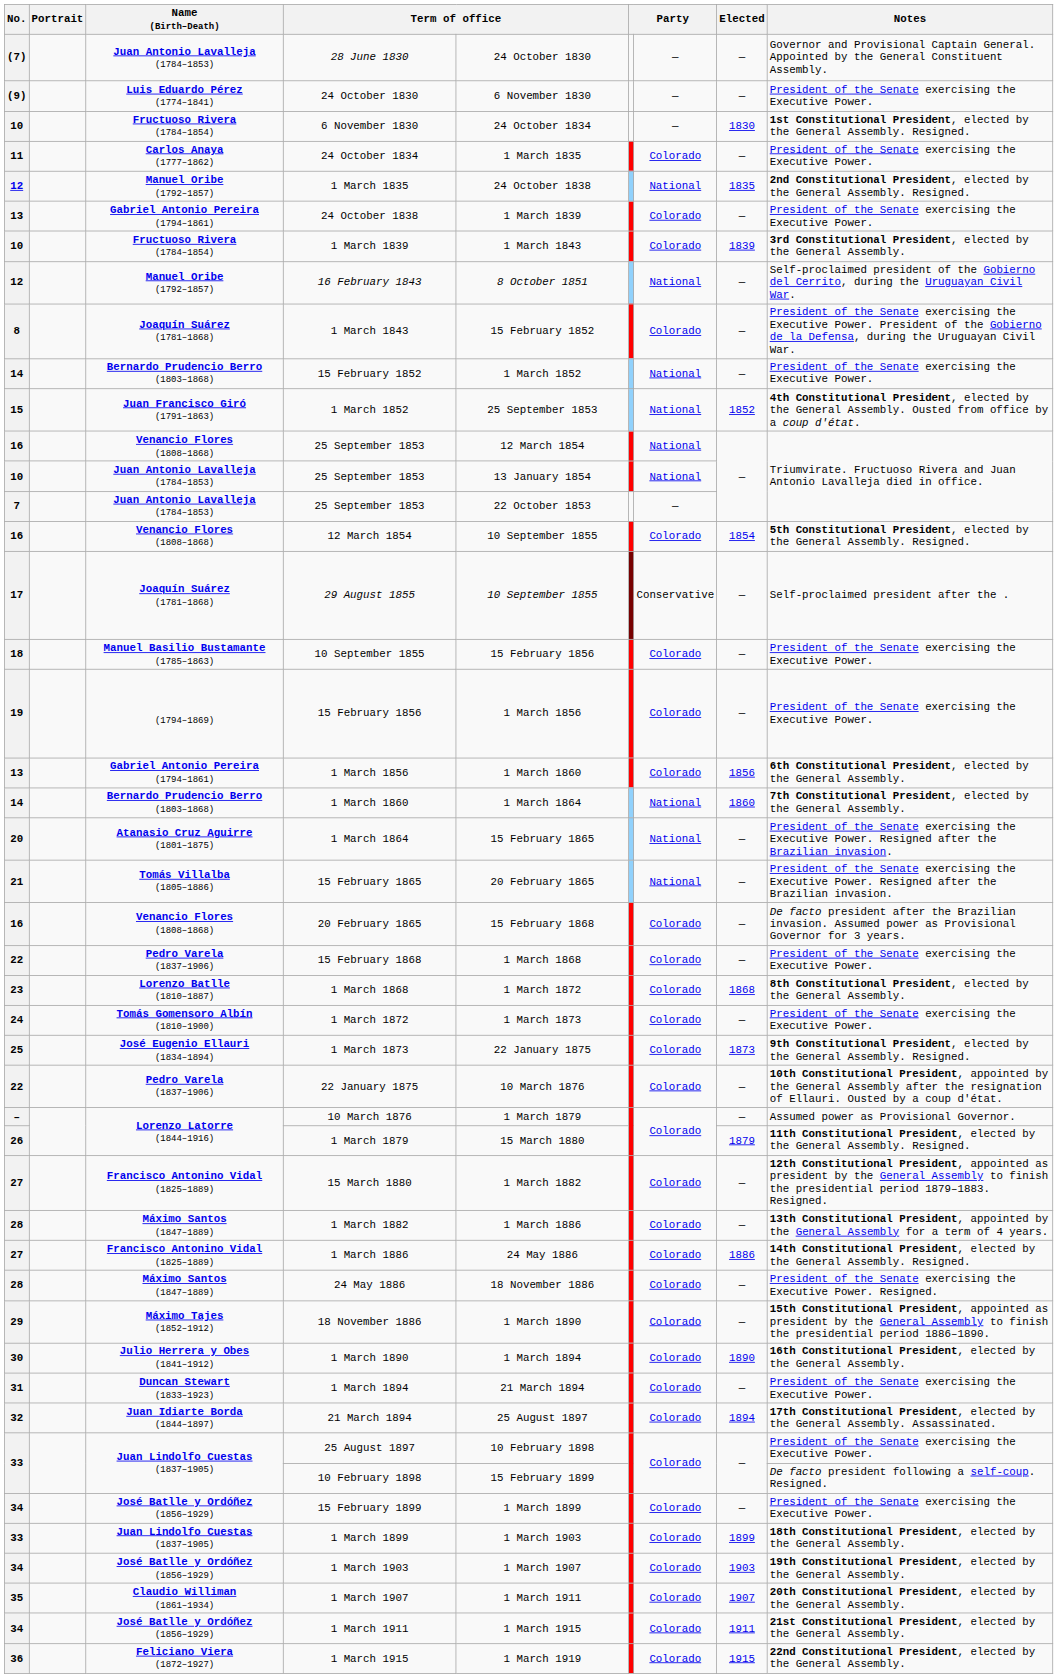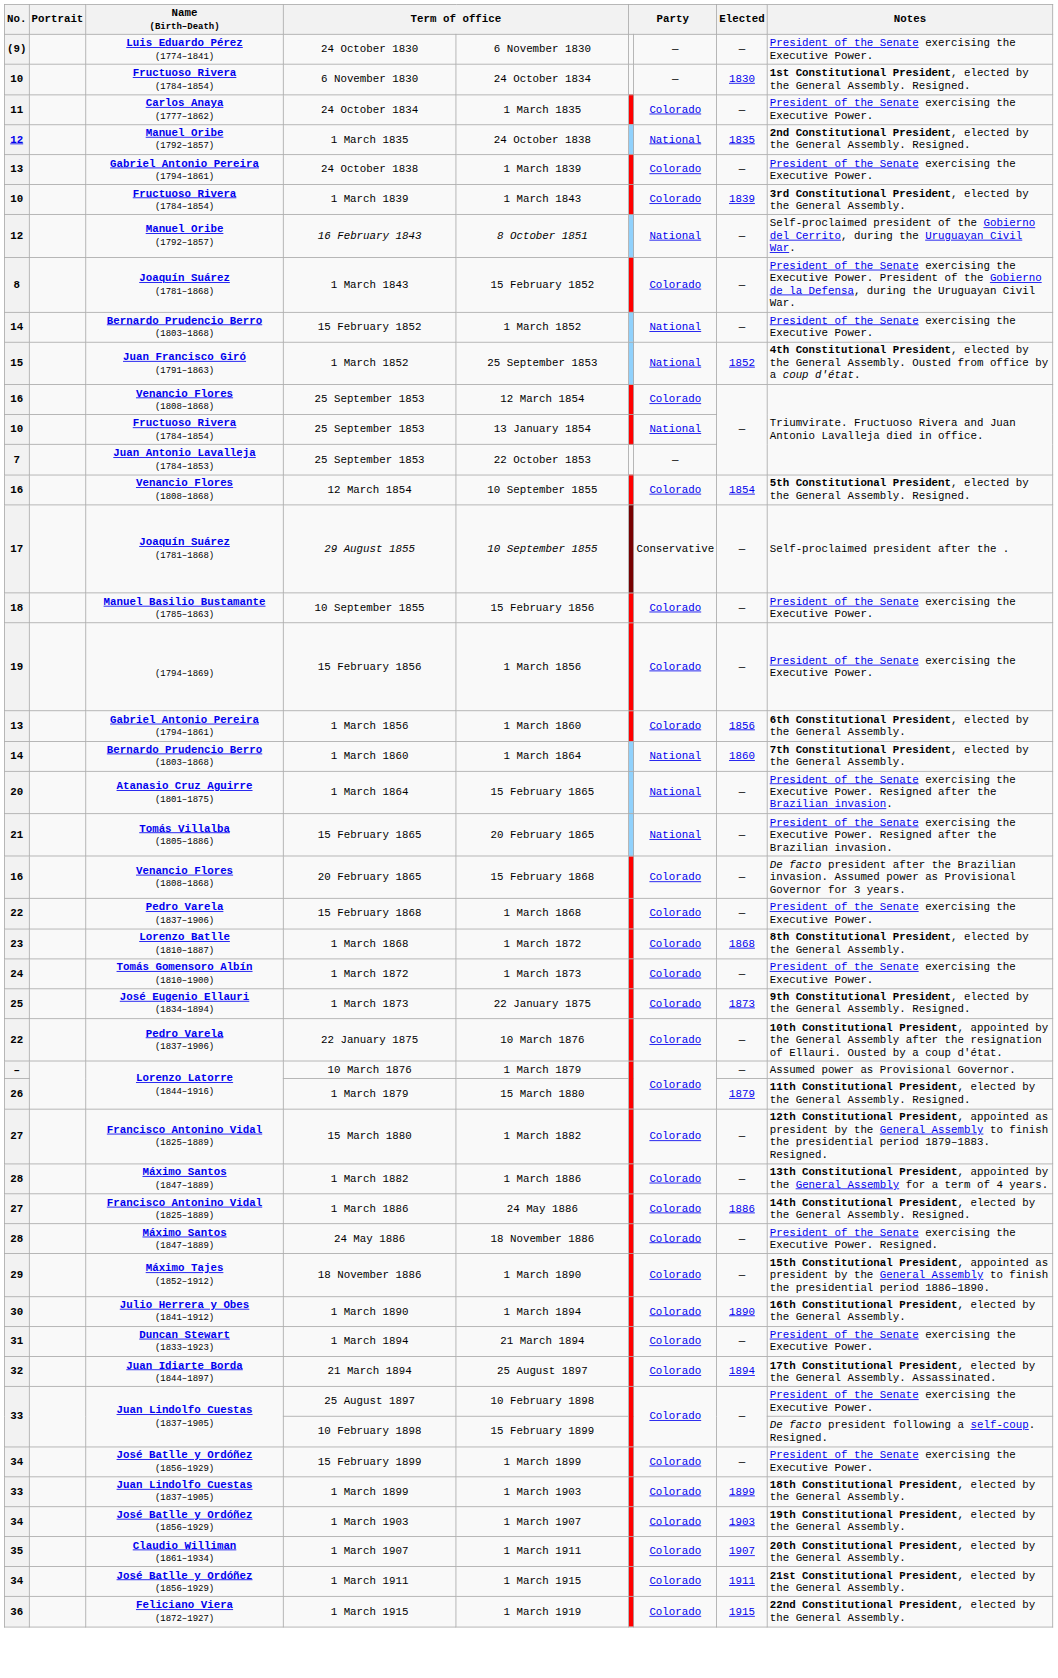- row: (7) | Juan Antonio Lavalleja (1784–1853) | 28 June 1830 | 24 October 1830 | — | — | Governor and Provisional Captain General. Appointed by the General Constituent Assembly.
16 / 25 September 1853 | column 7: National -> Colorado
10 / 25 September 1853 | Name (Birth–Death): Juan Antonio Lavalleja (1784–1853) -> Fructuoso Rivera (1784–1854)
